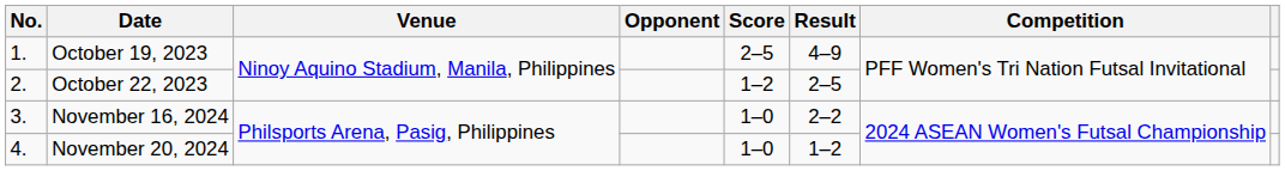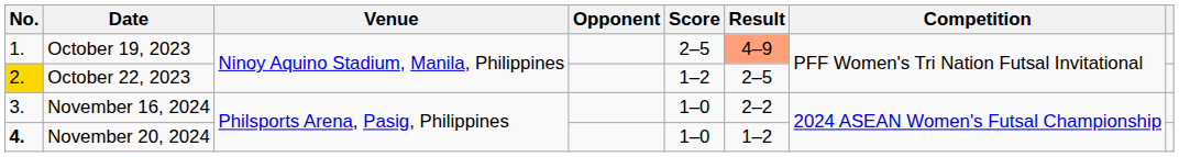October 19, 2023 | Result: no background -> lightsalmon background
October 22, 2023 | No.: no background -> gold background
November 20, 2024 | No.: normal -> bold
